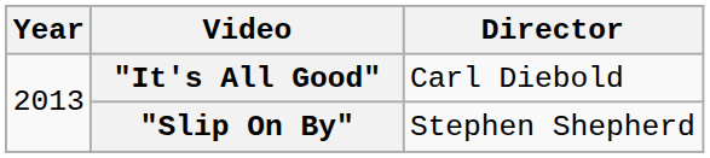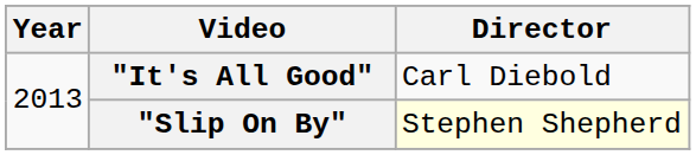"Slip On By" | Director: no background -> lightyellow background
